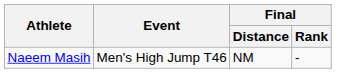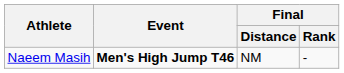Naeem Masih | Event: normal -> bold
